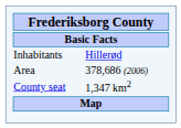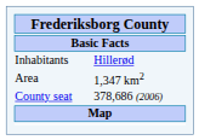row 4 | column 2: 378,686 (2006) -> 1,347 km2
row 5 | column 2: 1,347 km2 -> 378,686 (2006)
